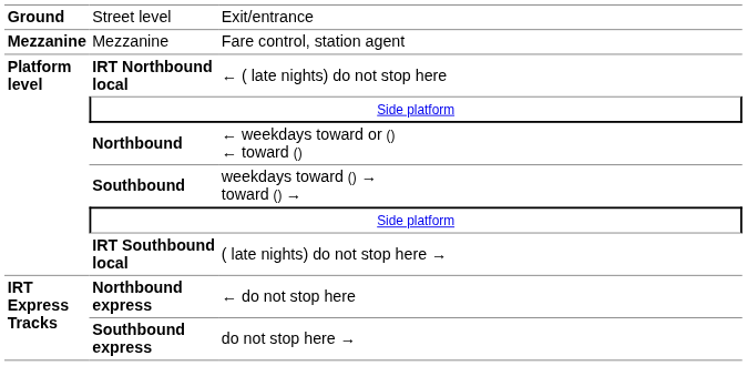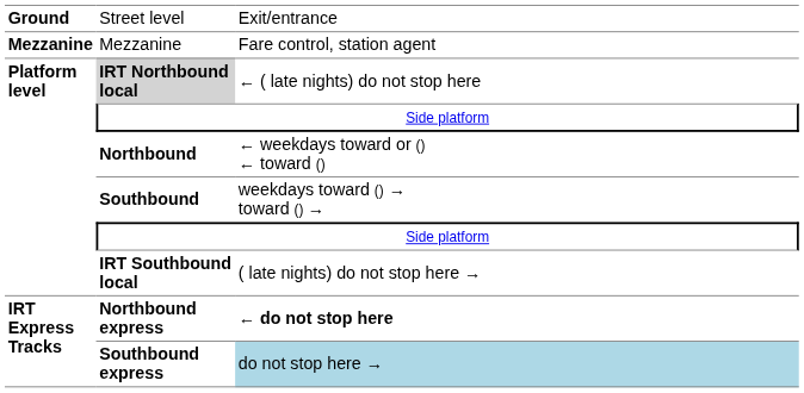IRT Northbound local | column 2: no background -> lightgrey background
Northbound express | column 3: normal -> bold
Southbound express | column 3: no background -> lightblue background
